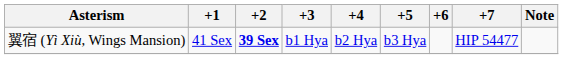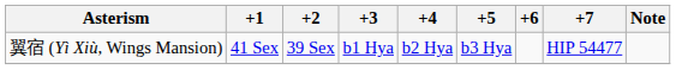翼宿 (Yì Xiù, Wings Mansion) | +2: bold -> normal
